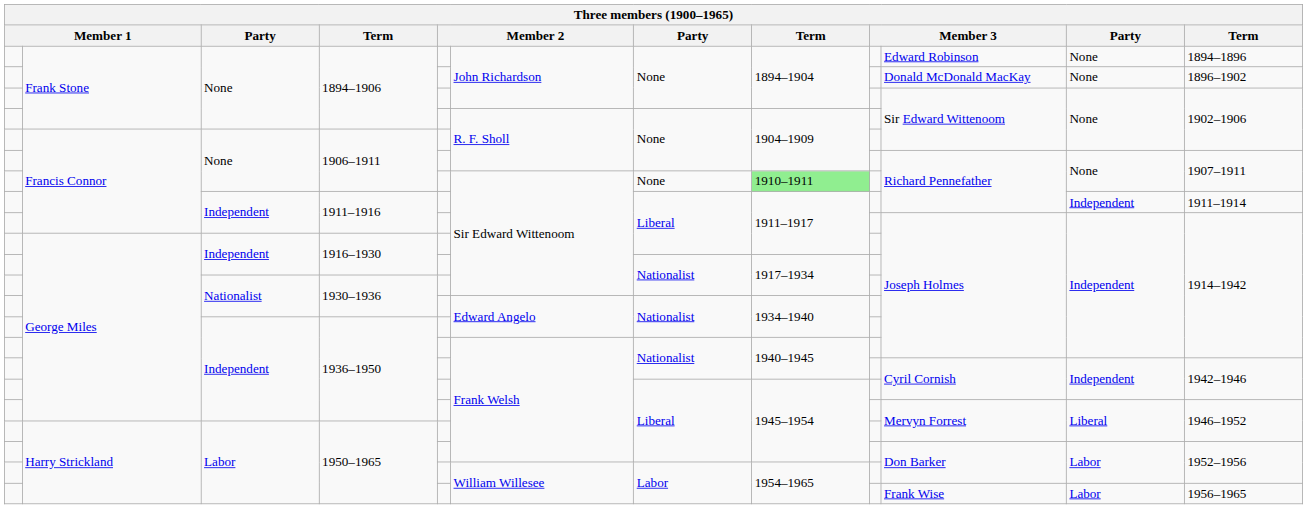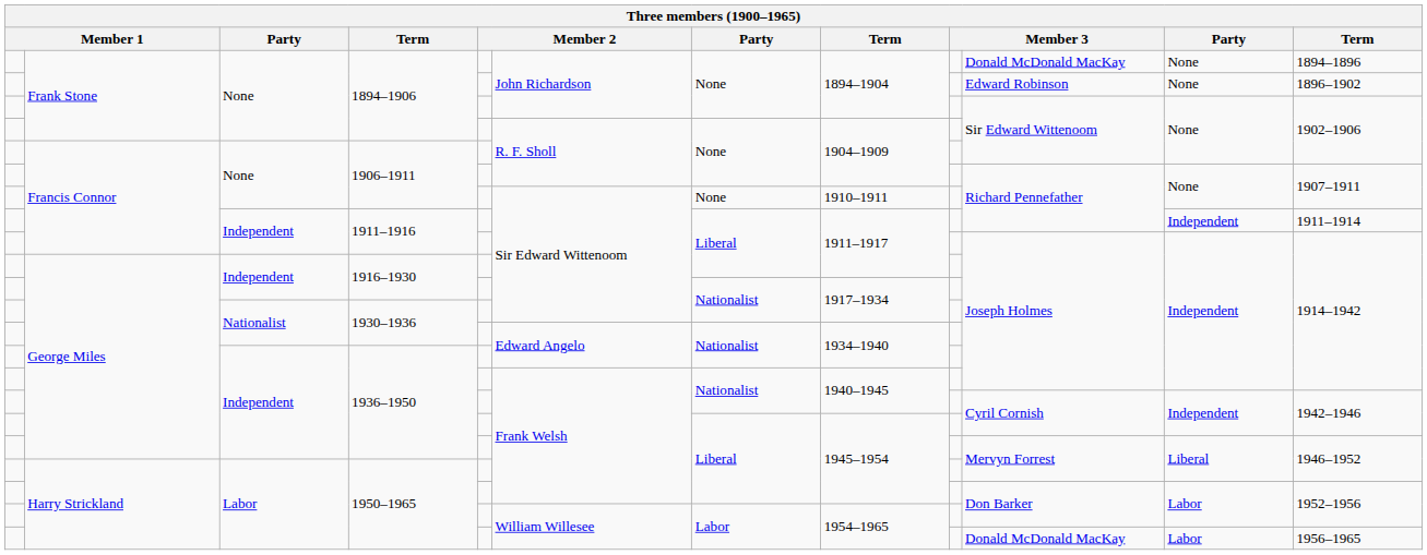row 3 | column 10: Edward Robinson -> Donald McDonald MacKay
row 4 | column 10: Donald McDonald MacKay -> Edward Robinson
row 9 | column 8: lightgreen background -> no background
row 24 | column 10: Frank Wise -> Donald McDonald MacKay
